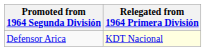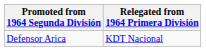Defensor Arica | Relegated from 1964 Primera División: lightyellow background -> no background
